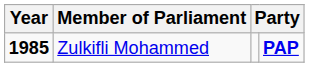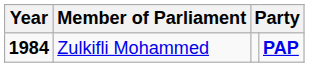Zulkifli Mohammed | Year: 1985 -> 1984
